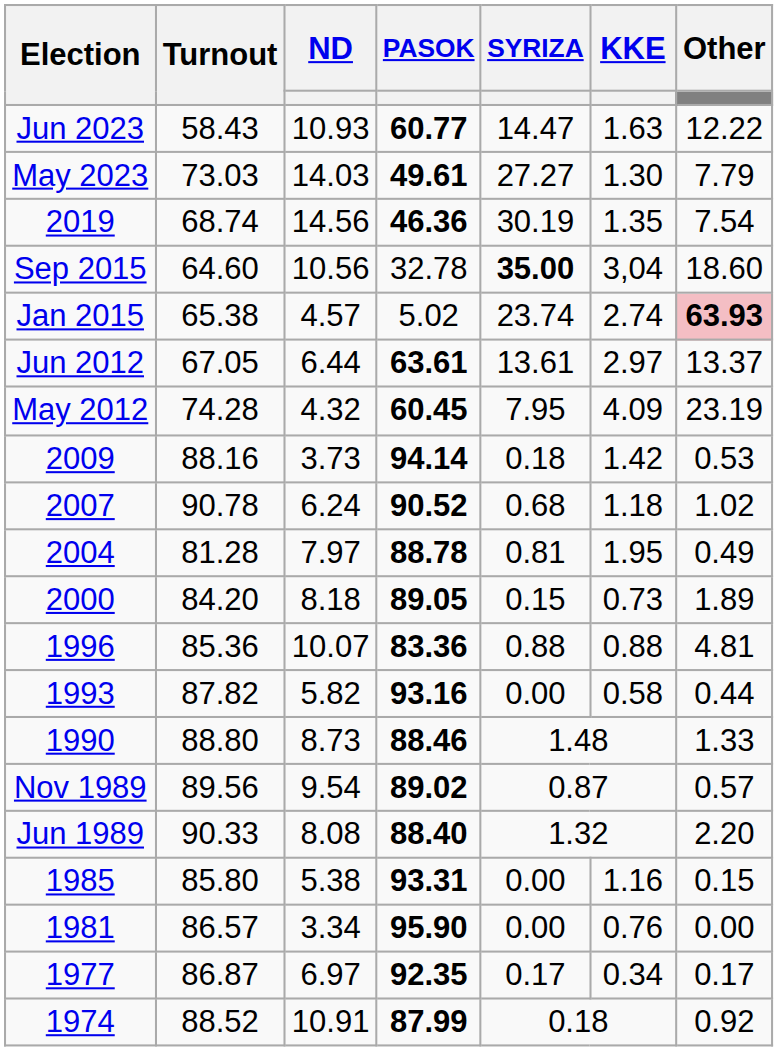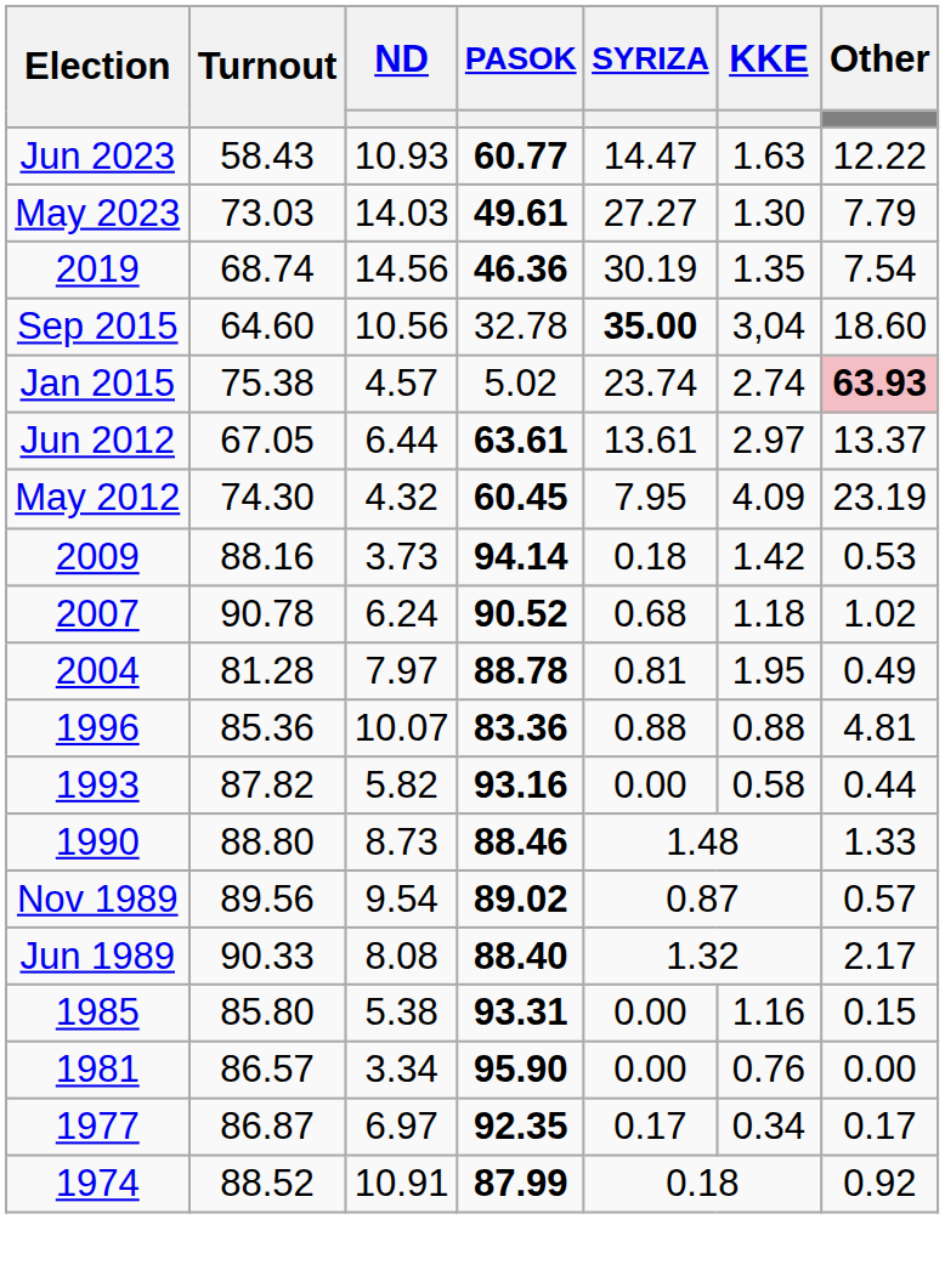Jan 2015 | Turnout: 65.38 -> 75.38
May 2012 | Turnout: 74.28 -> 74.30
- row: 2000 | 84.20 | 8.18 | 89.05 | 0.15 | 0.73 | 1.89
Jun 1989 | Other: 2.20 -> 2.17
